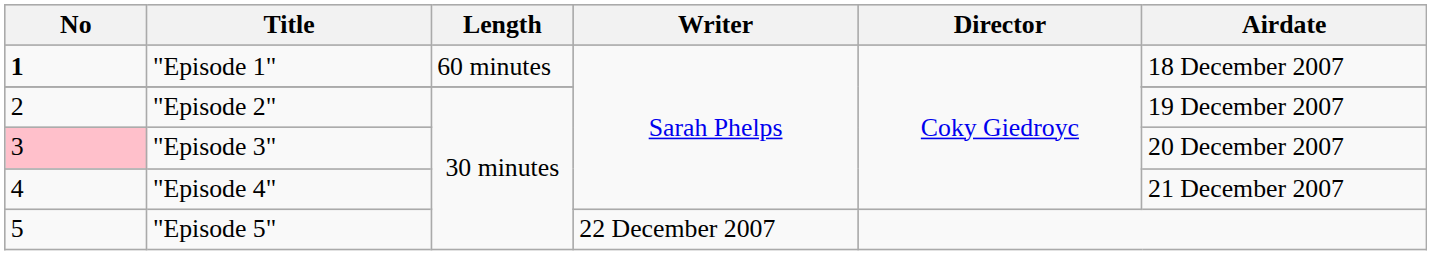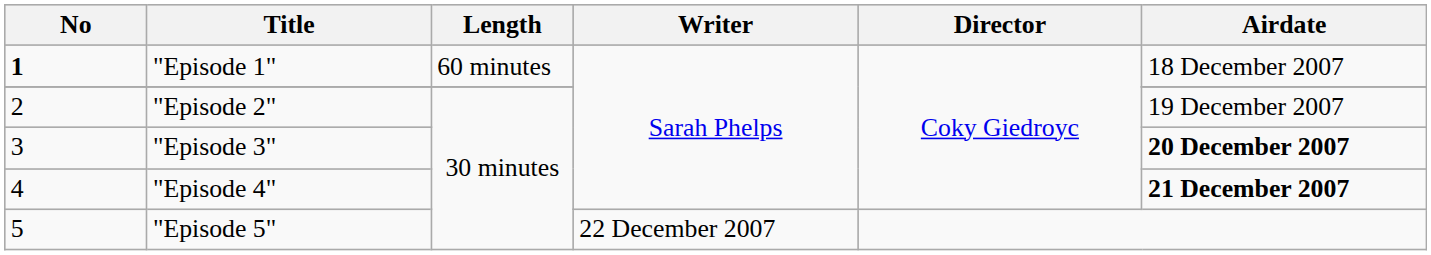"Episode 3" | No: pink background -> no background
"Episode 3" | Airdate: normal -> bold
"Episode 4" | Airdate: normal -> bold
